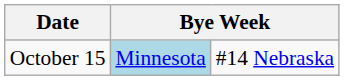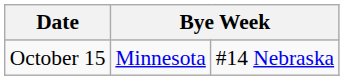October 15 | column 2: lightblue background -> no background
